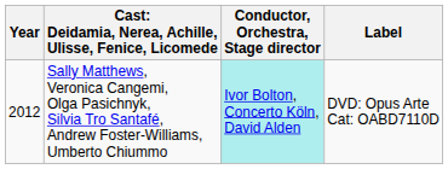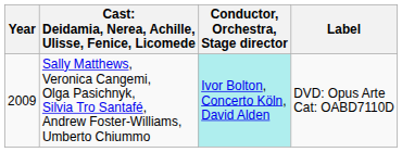row 2 | Year: 2012 -> 2009
